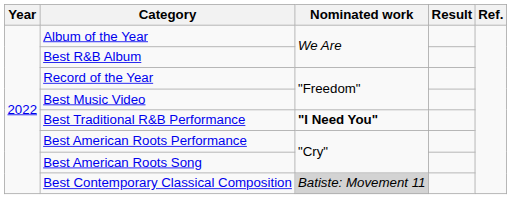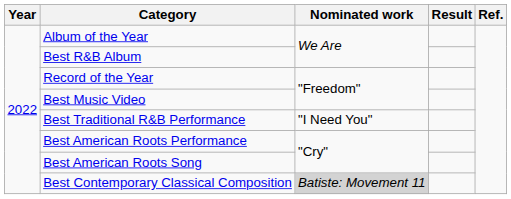Best Traditional R&B Performance | Nominated work: bold -> normal
